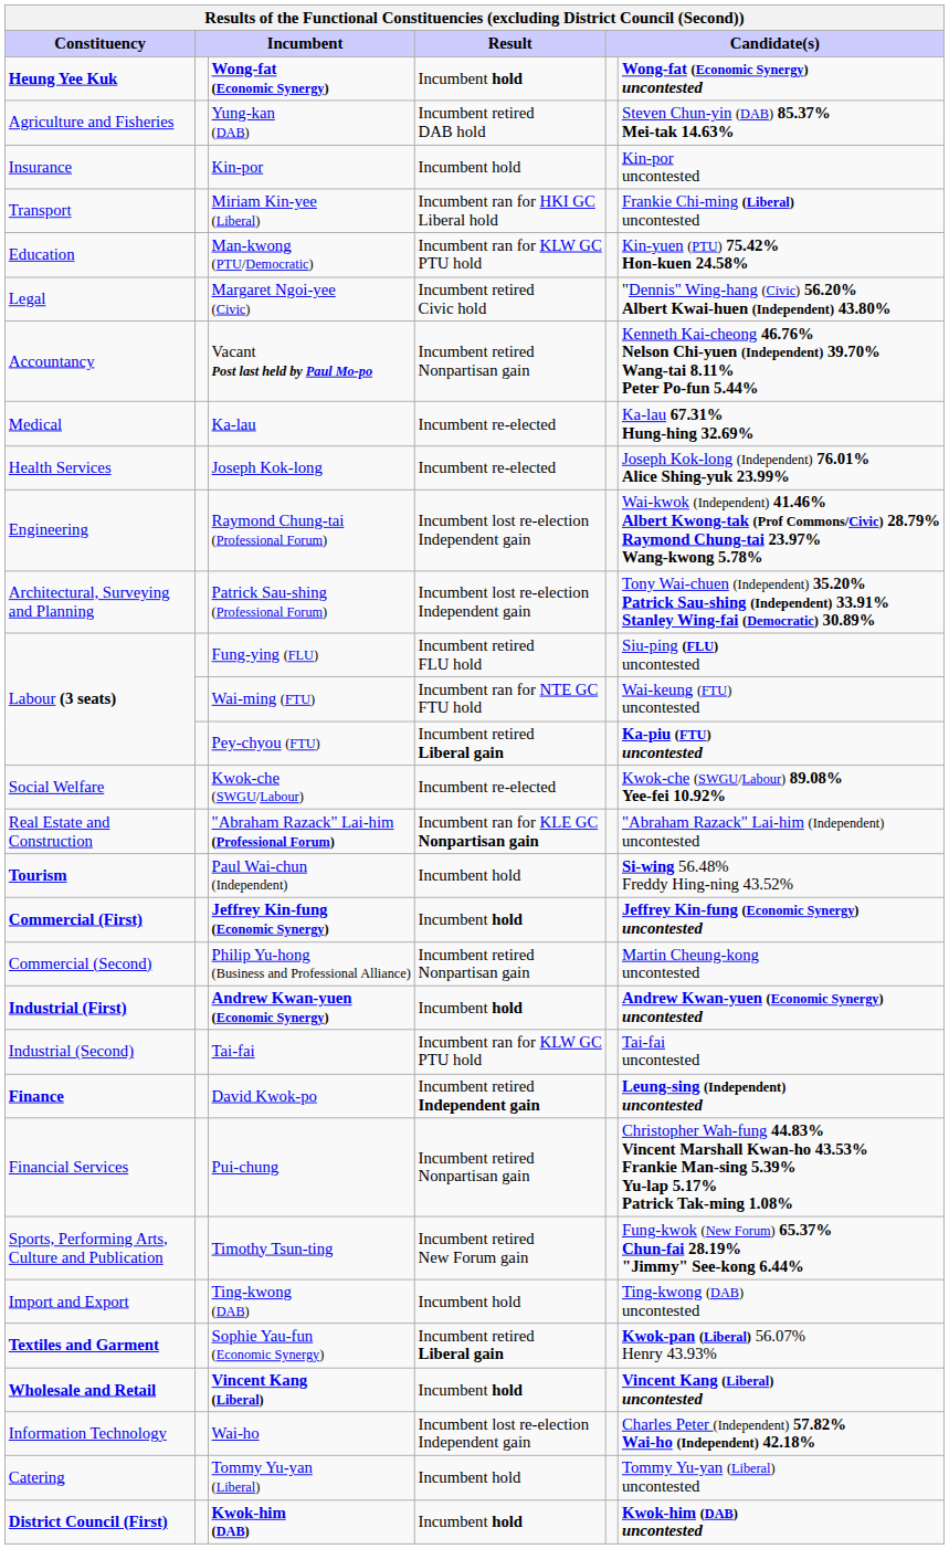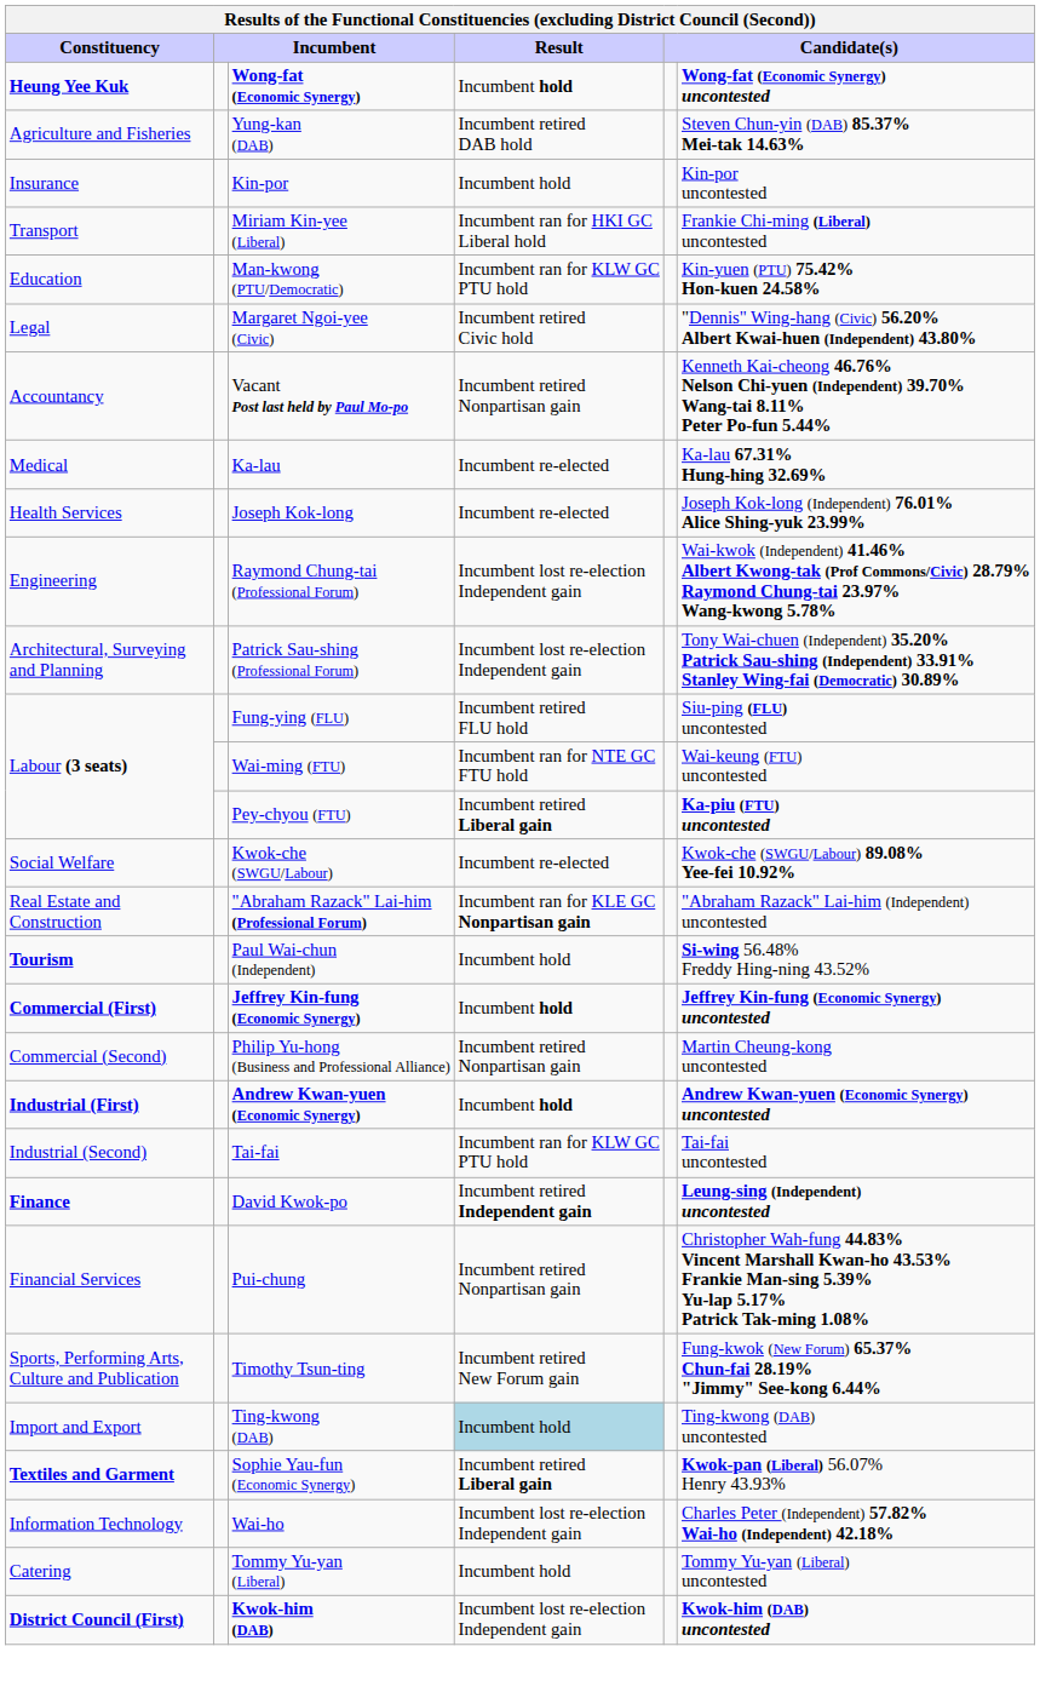Ting-kwong (DAB) | column 4: no background -> lightblue background
- row: Wholesale and Retail | Vincent Kang (Liberal) | Incumbent hold | Vincent Kang (Liberal) uncontested
Kwok-him (DAB) | column 4: Incumbent hold -> Incumbent lost re-election Independent gain
